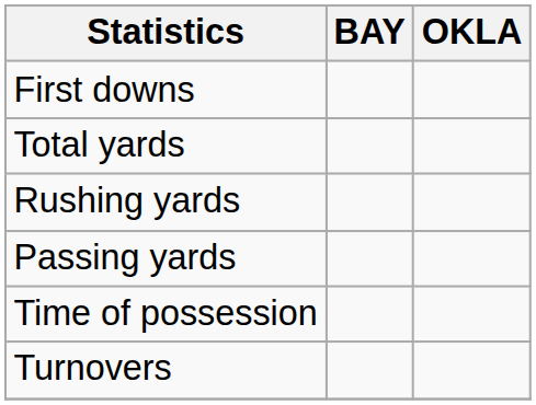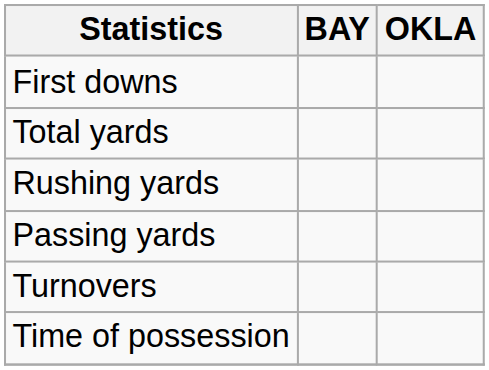rows swapped: Turnovers <-> Time of possession
